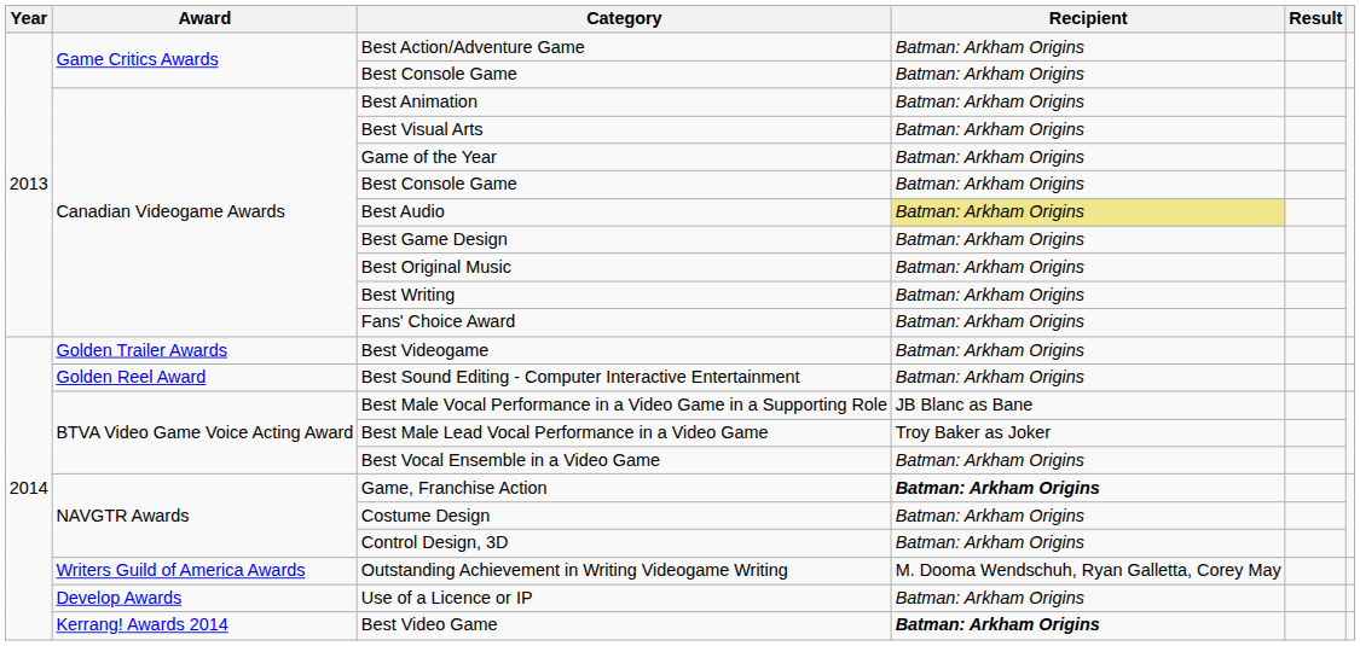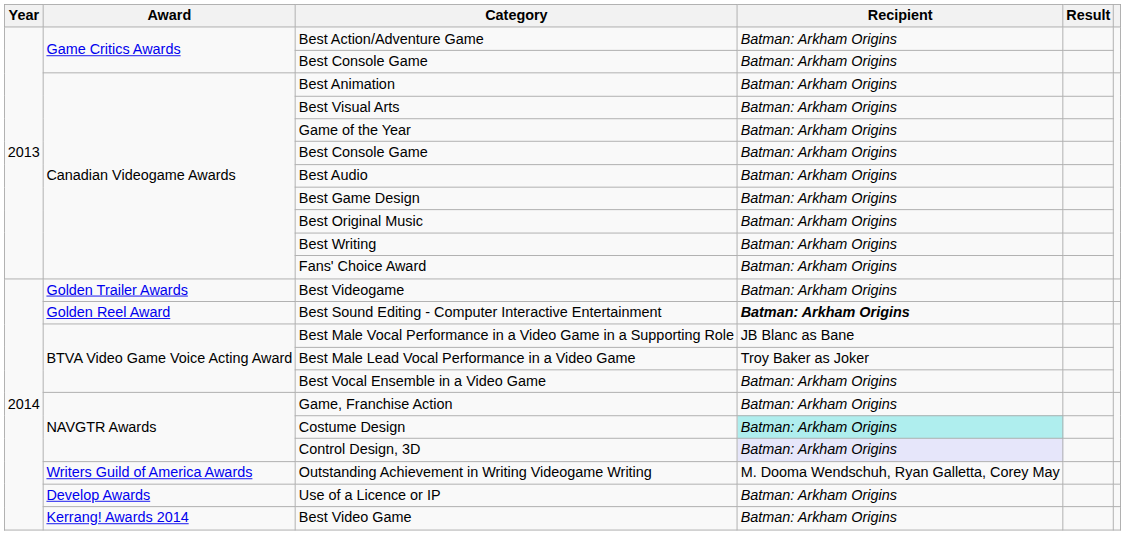Best Audio | Recipient: khaki background -> no background
Best Sound Editing - Computer Interactive Entertainment | Recipient: normal -> bold
Game, Franchise Action | Recipient: bold -> normal
Costume Design | Recipient: no background -> paleturquoise background
Control Design, 3D | Recipient: no background -> lavender background
Best Video Game | Recipient: bold -> normal
